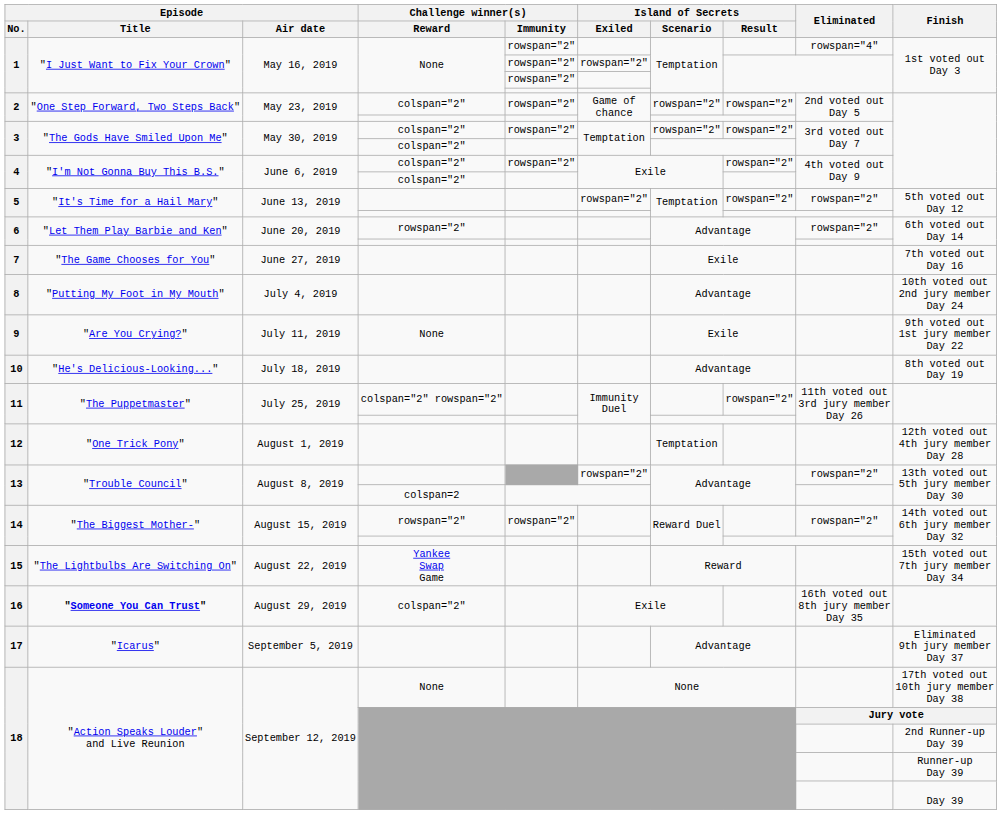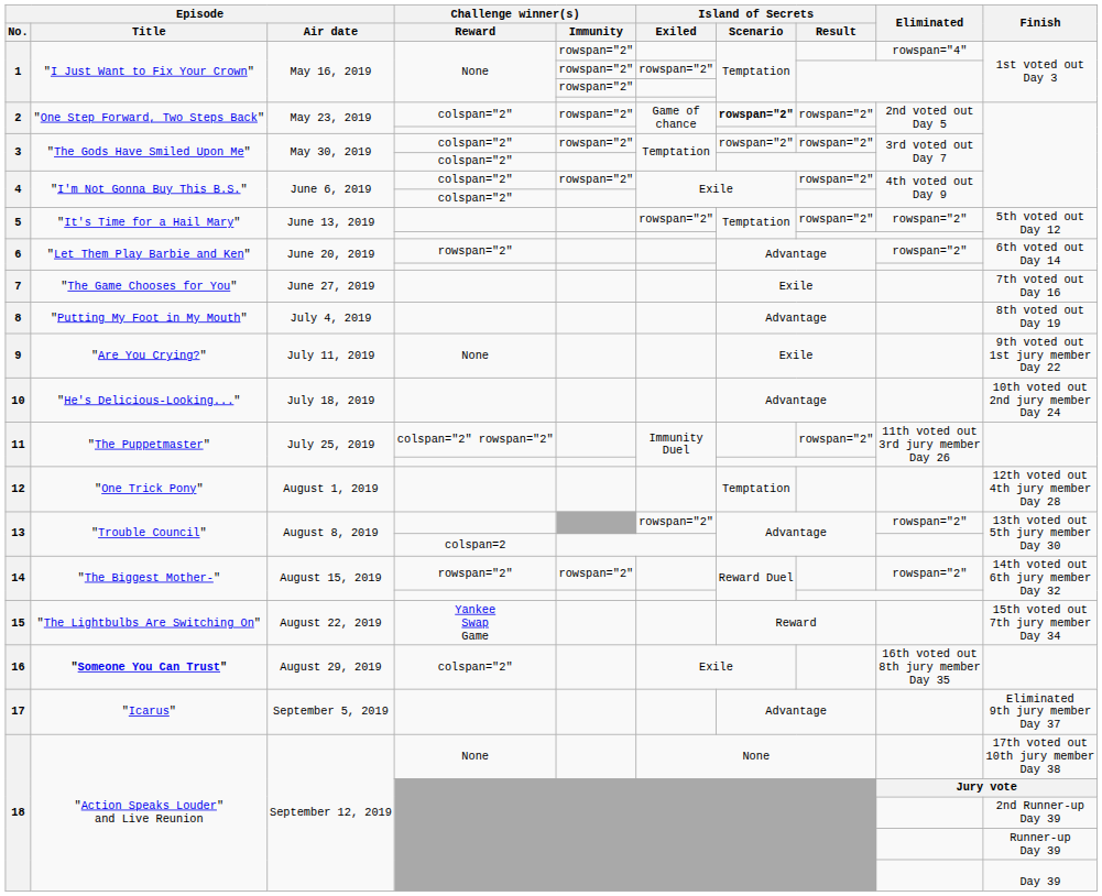2 / colspan="2" | Island of Secrets / Scenario: normal -> bold
8 | Finish: 10th voted out 2nd jury member Day 24 -> 8th voted out Day 19
10 | Finish: 8th voted out Day 19 -> 10th voted out 2nd jury member Day 24
